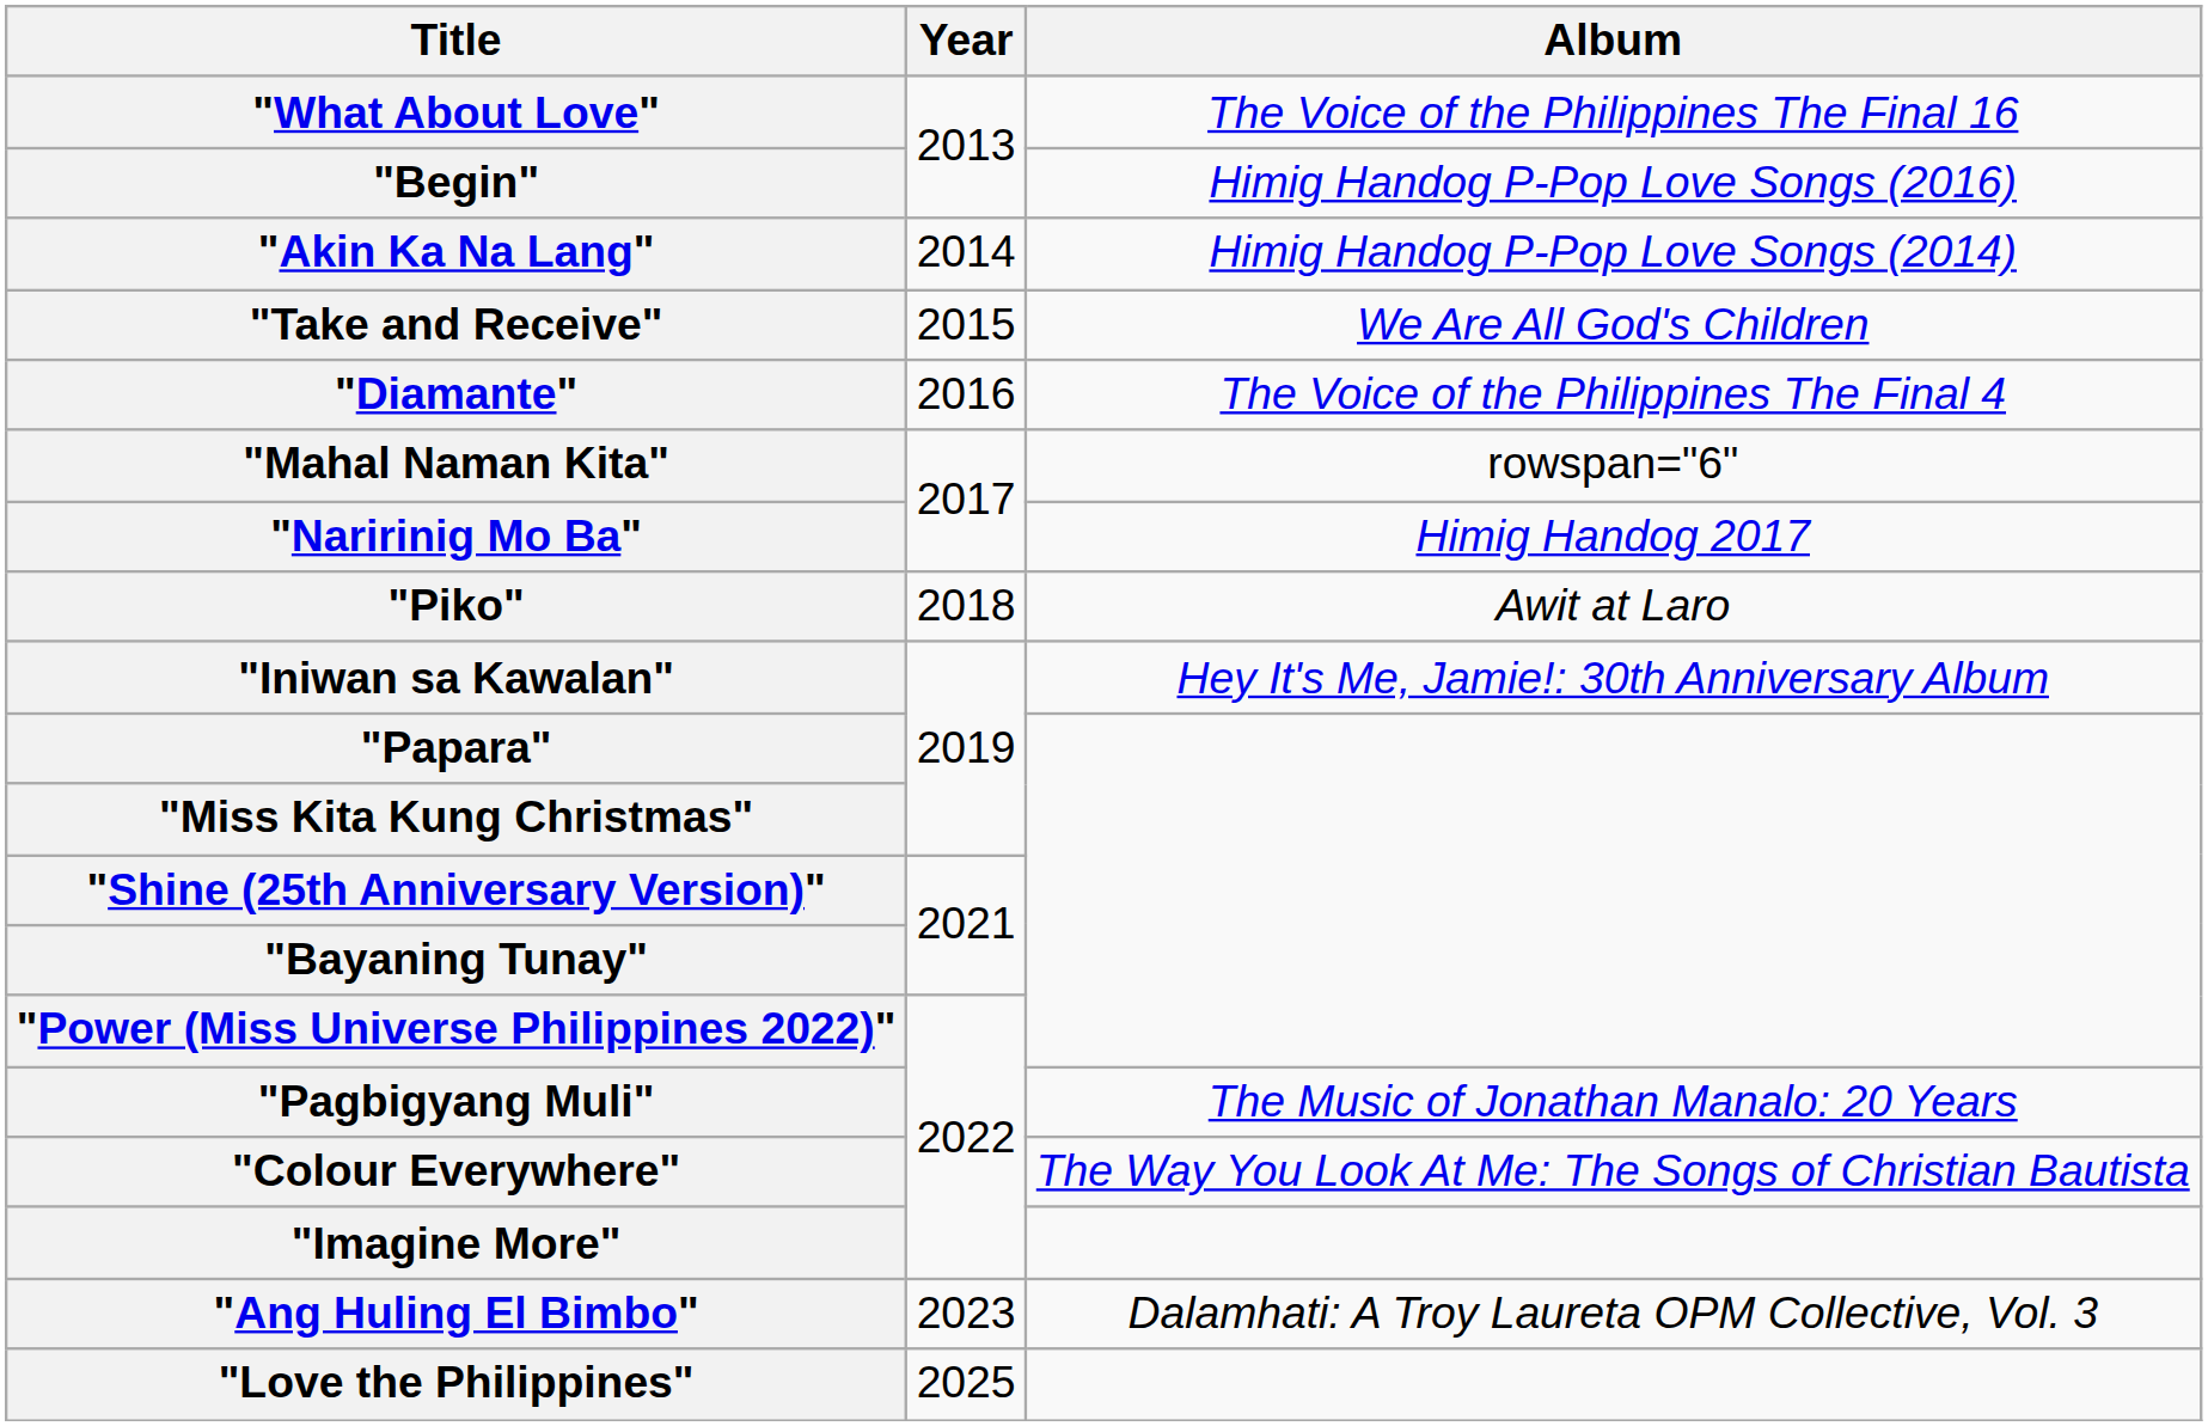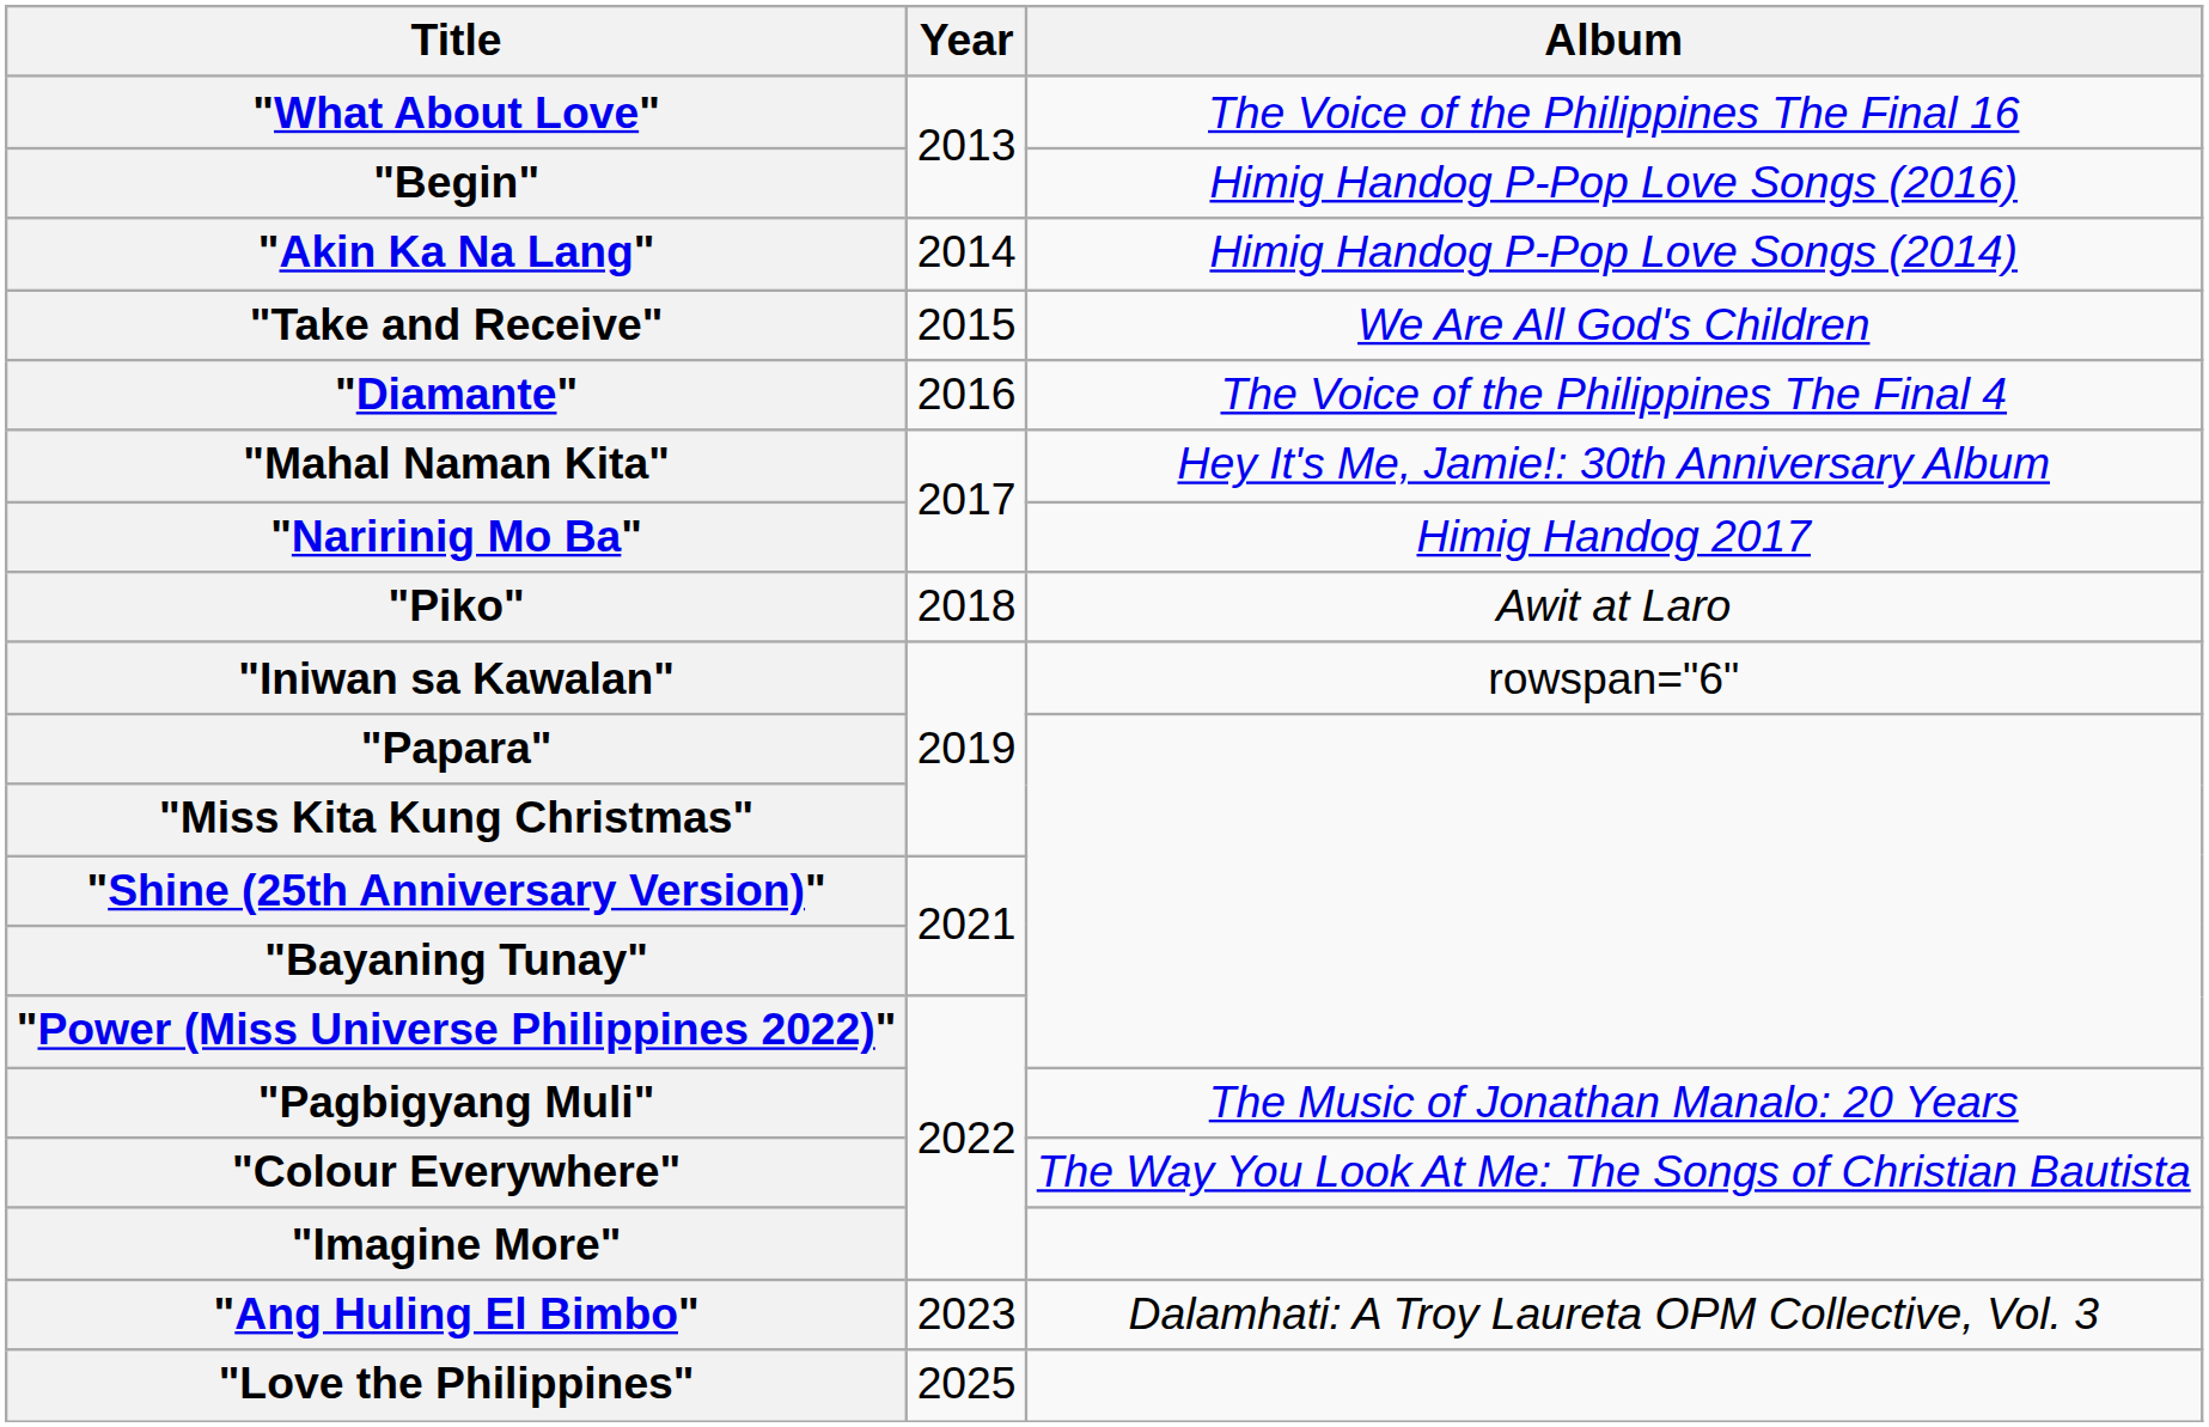"Mahal Naman Kita" | Album: rowspan="6" -> Hey It's Me, Jamie!: 30th Anniversary Album
"Iniwan sa Kawalan" | Album: Hey It's Me, Jamie!: 30th Anniversary Album -> rowspan="6"
